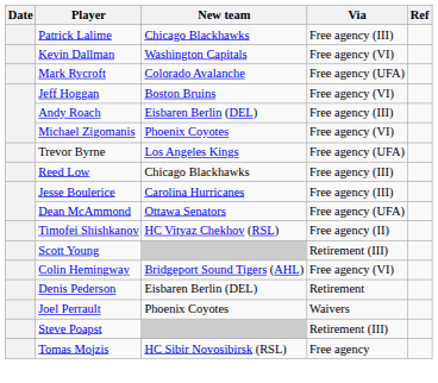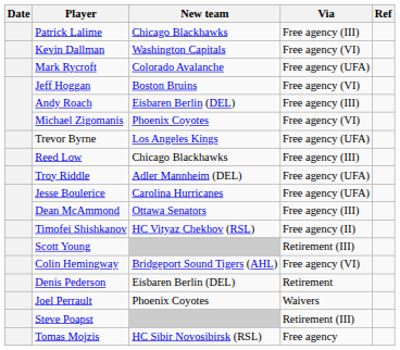+ row: Troy Riddle | Adler Mannheim (DEL) | Free agency (UFA)
Jesse Boulerice | Via: Free agency (III) -> Free agency (UFA)
Dean McAmmond | Via: Free agency (UFA) -> Free agency (III)
